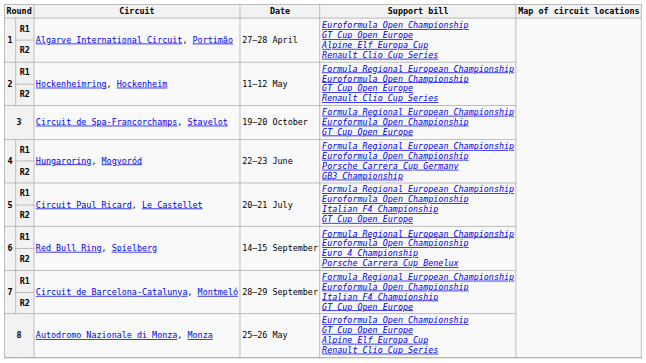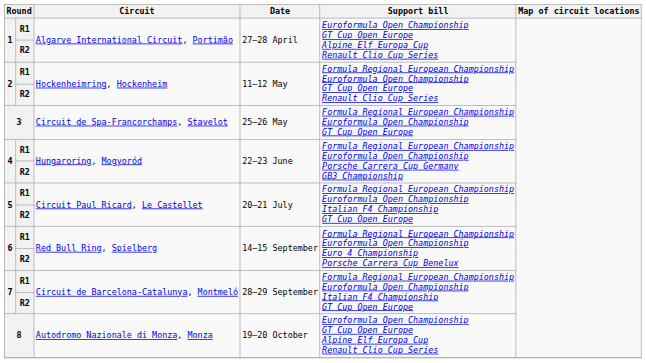3 | Date: 19–20 October -> 25–26 May
8 | Date: 25–26 May -> 19–20 October
